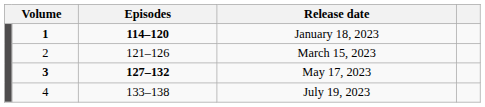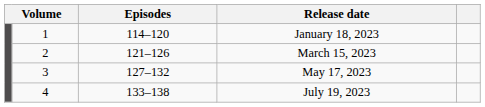January 18, 2023 | column 2: bold -> normal
January 18, 2023 | Episodes: bold -> normal
May 17, 2023 | column 2: bold -> normal
May 17, 2023 | Episodes: bold -> normal
